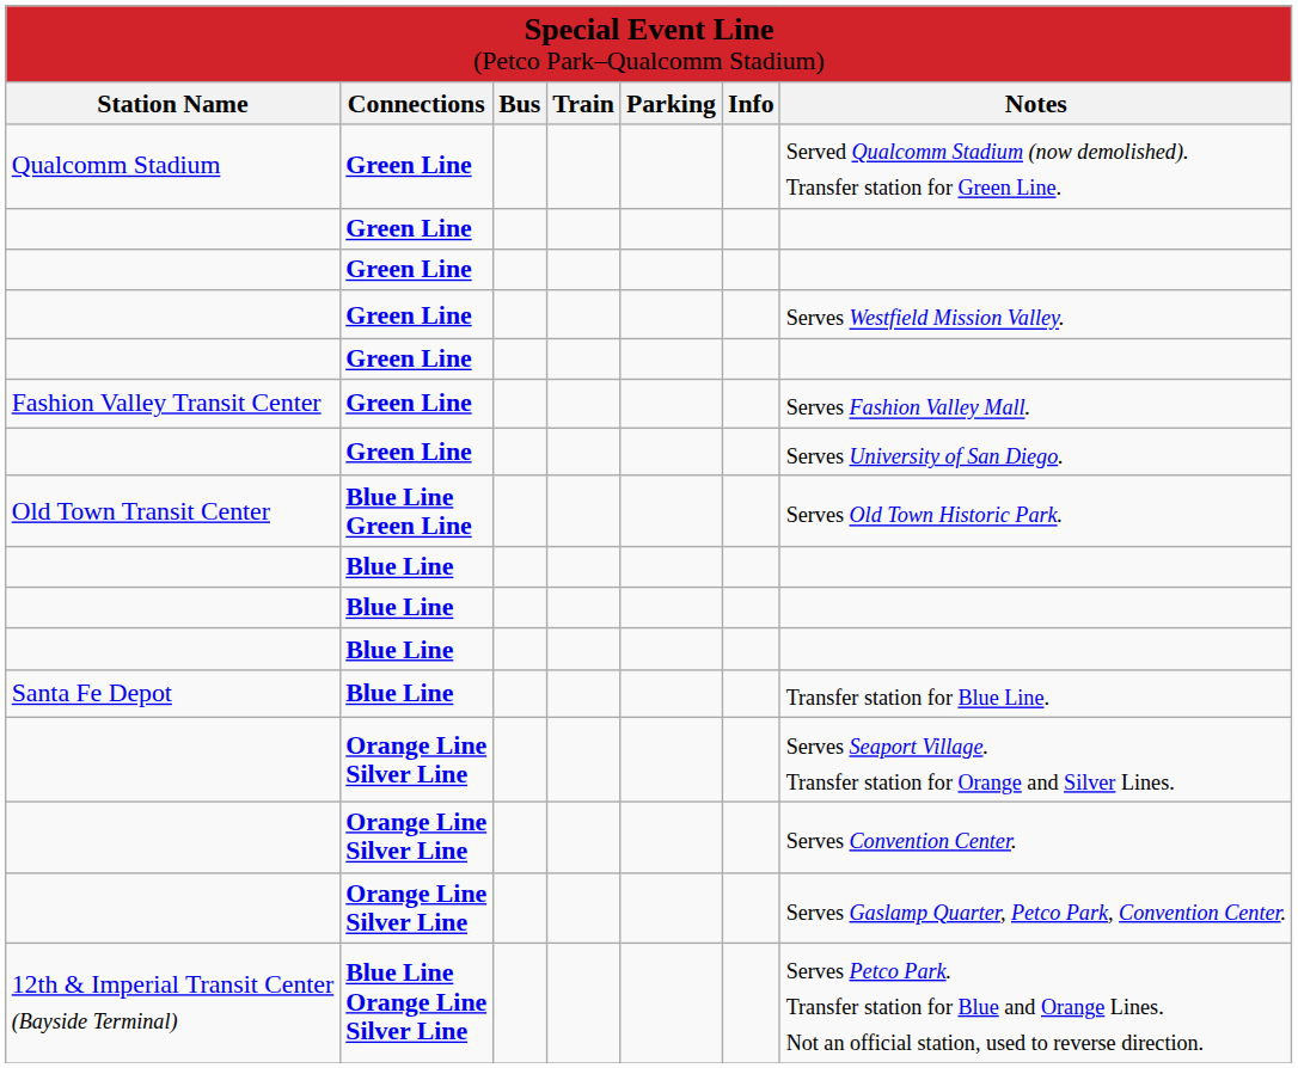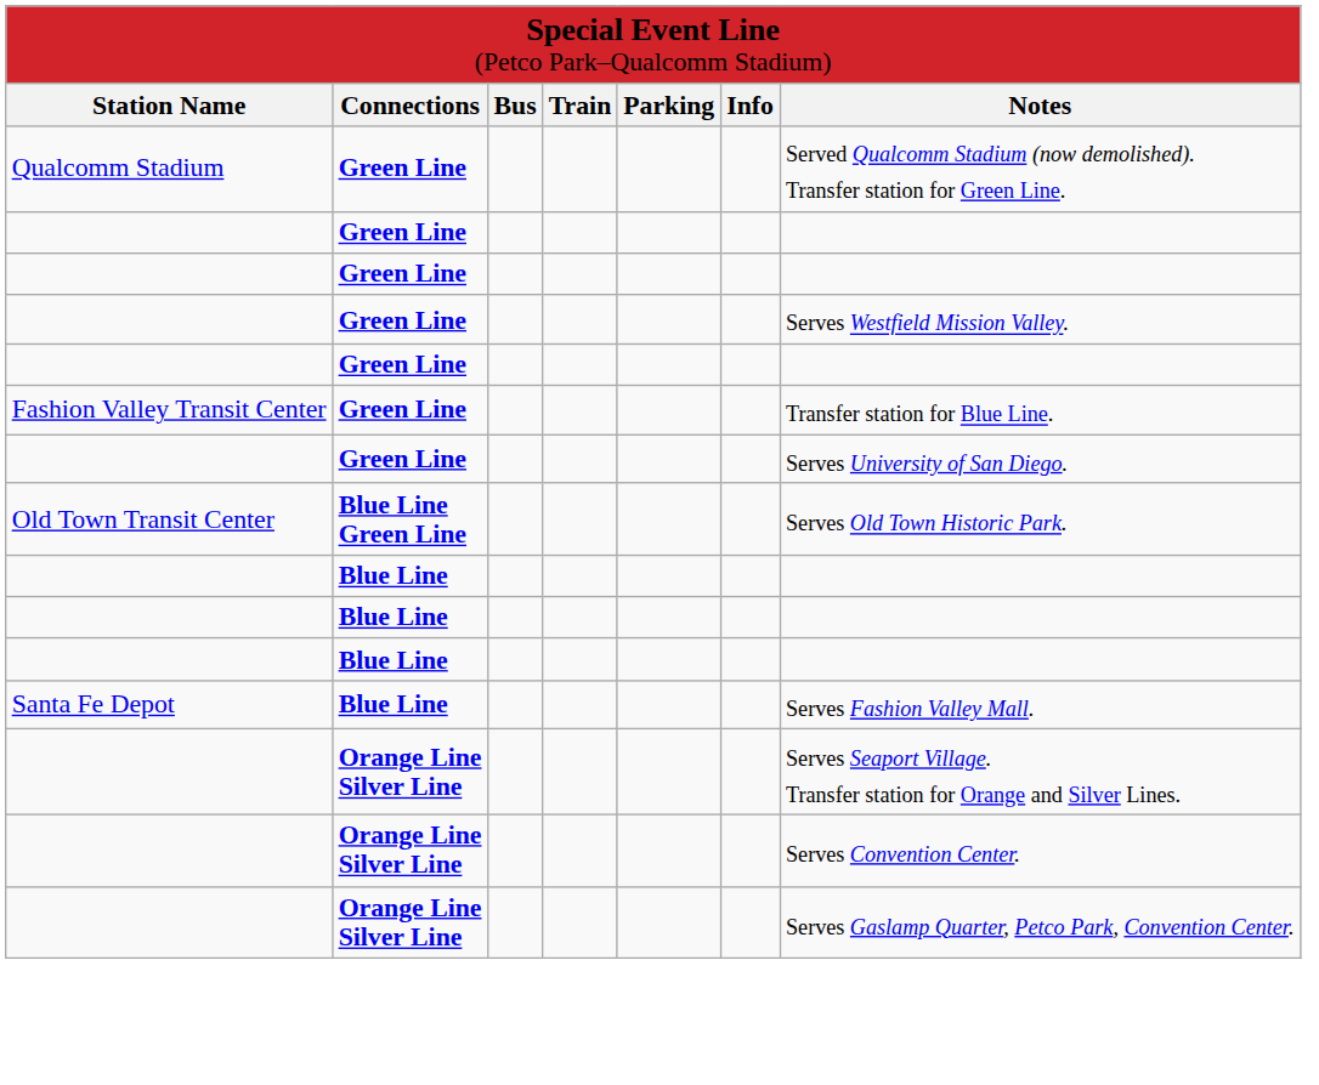Fashion Valley Transit Center | column 7: Serves Fashion Valley Mall. -> Transfer station for Blue Line.
Santa Fe Depot | column 7: Transfer station for Blue Line. -> Serves Fashion Valley Mall.
- row: 12th & Imperial Transit Center (Bayside Terminal) | Blue Line Orange Line Silver Line | Serves Petco Park. Transfer station for Blue and Orange Lines. Not an official station, used to reverse direction.
